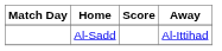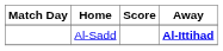Al-Sadd | Away: normal -> bold
